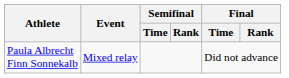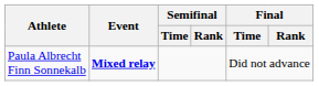Paula Albrecht Finn Sonnekalb | Event: normal -> bold
